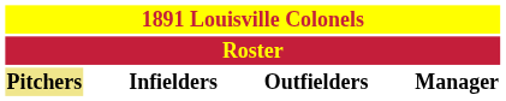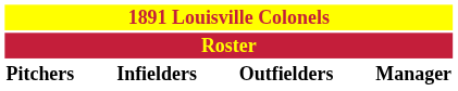Pitchers | column 1: khaki background -> no background
